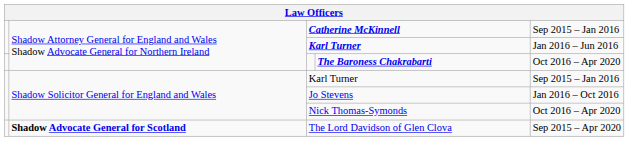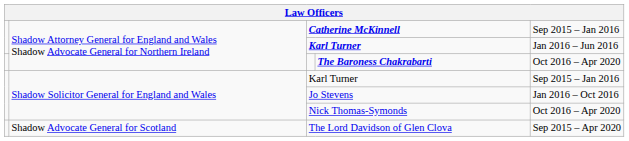The Lord Davidson of Glen Clova | column 2: bold -> normal
